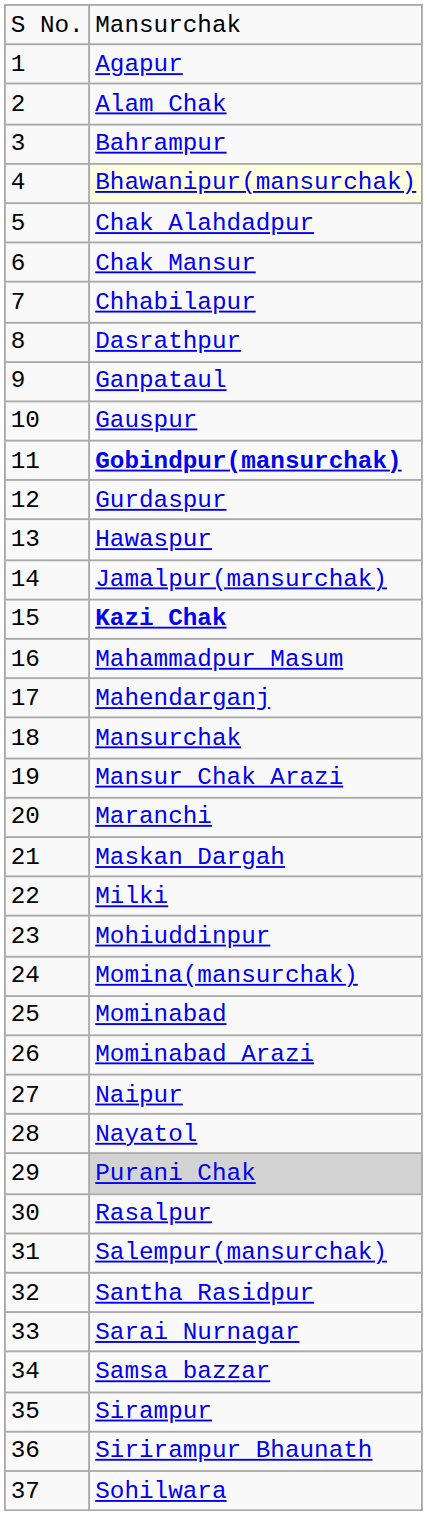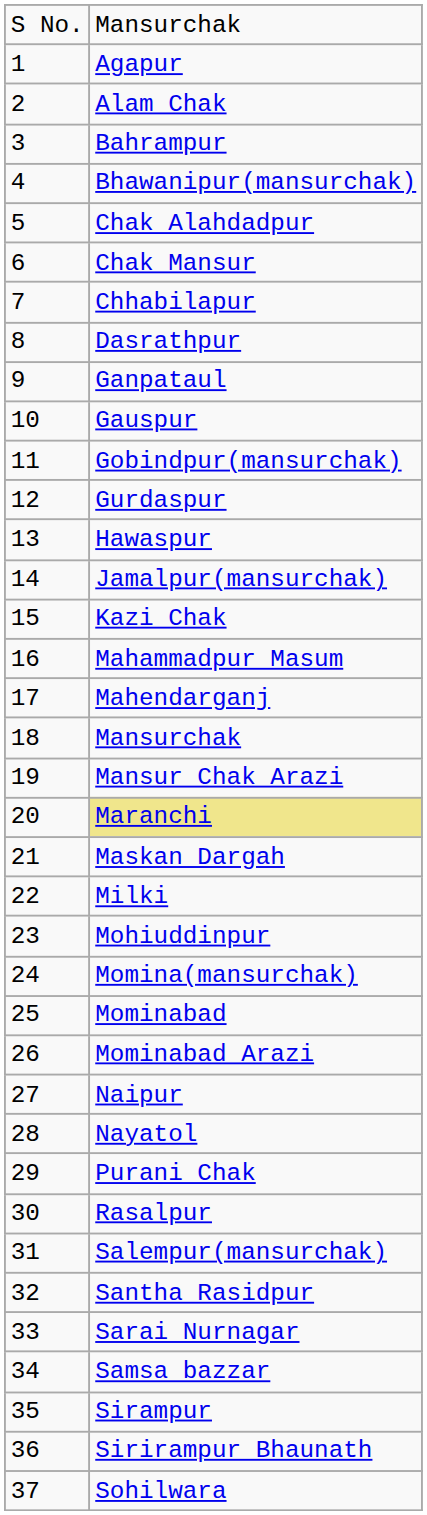row 5 | column 2: lightyellow background -> no background
row 12 | column 2: bold -> normal
row 16 | column 2: bold -> normal
row 21 | column 2: no background -> khaki background
row 30 | column 2: lightgrey background -> no background
